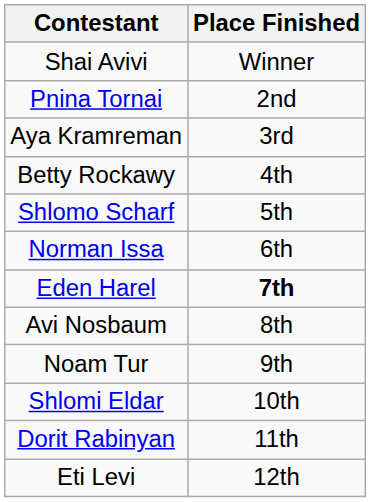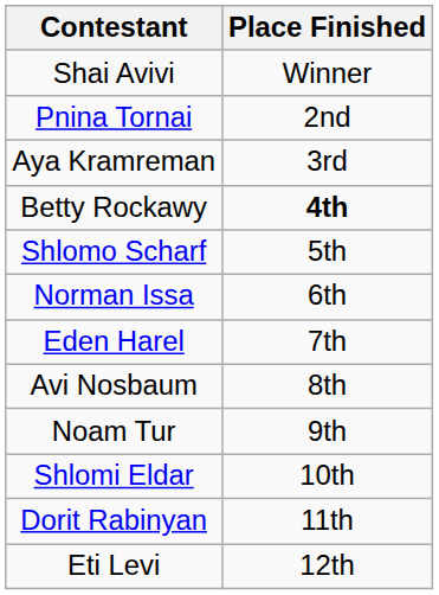Betty Rockawy | Place Finished: normal -> bold
Eden Harel | Place Finished: bold -> normal
